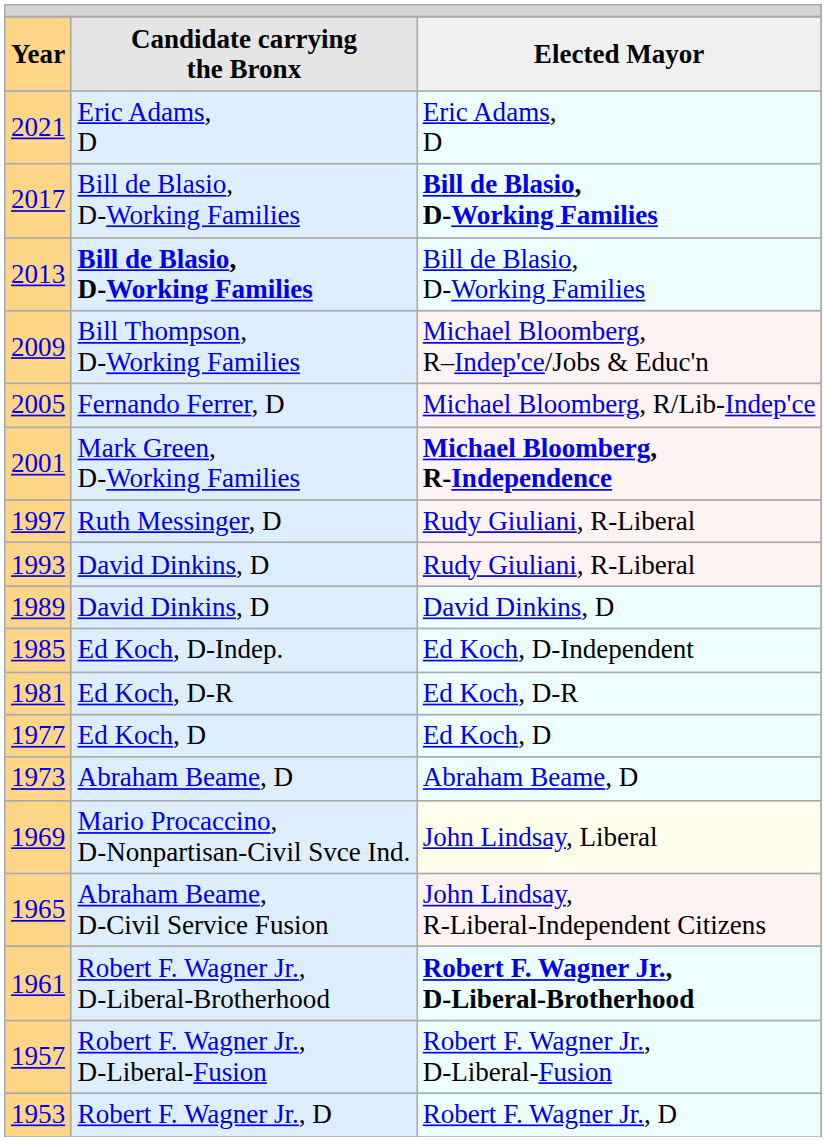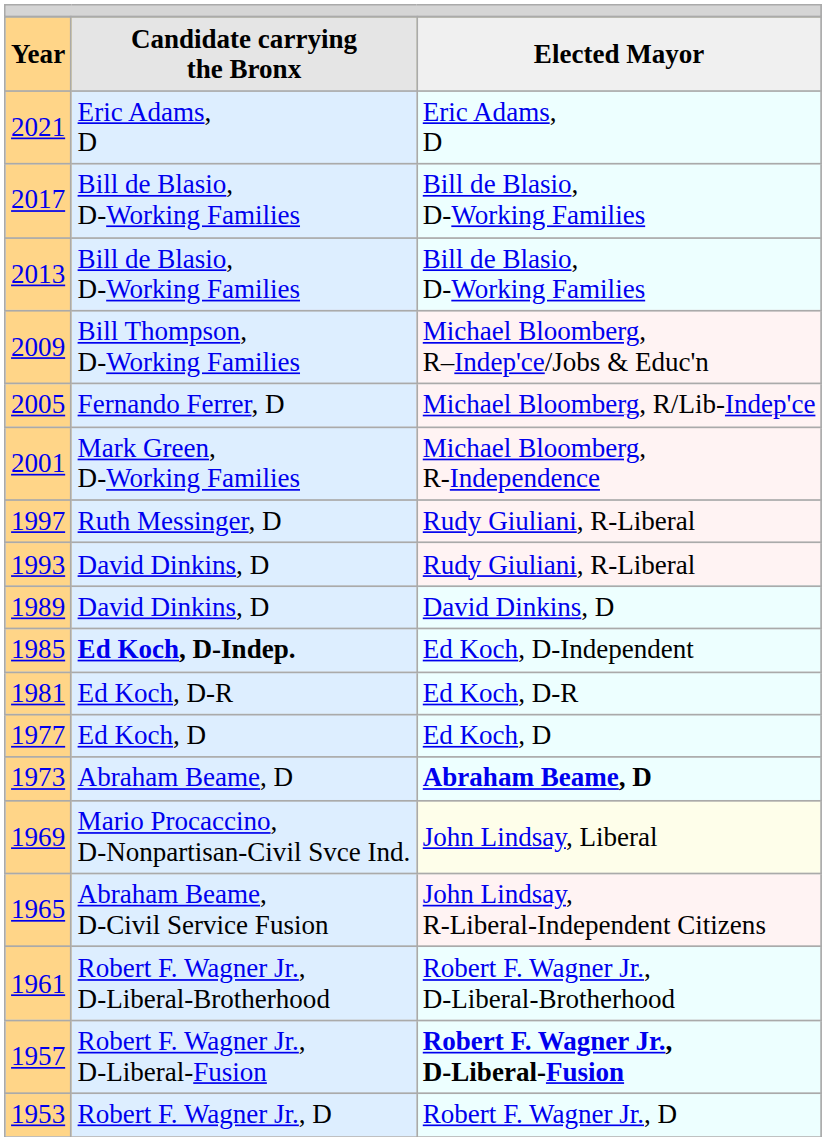2017 | column 3: bold -> normal
2013 | column 2: bold -> normal
2001 | column 3: bold -> normal
1985 | column 2: normal -> bold
1973 | column 3: normal -> bold
1961 | column 3: bold -> normal
1957 | column 3: normal -> bold
